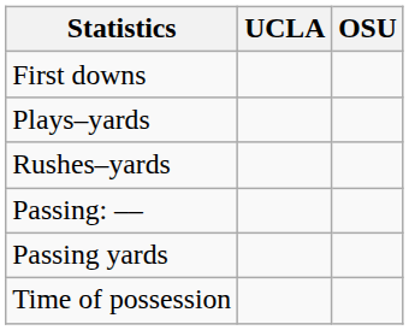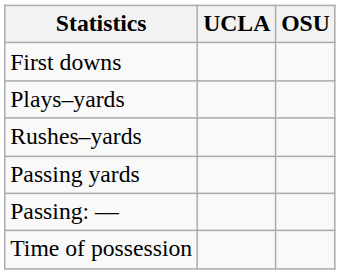rows swapped: Passing yards <-> Passing: ––
